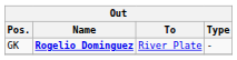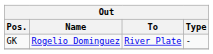GK | Name: bold -> normal
